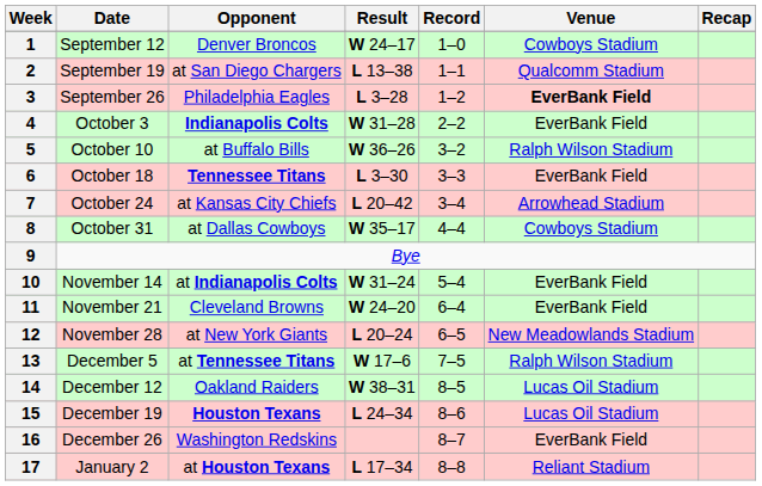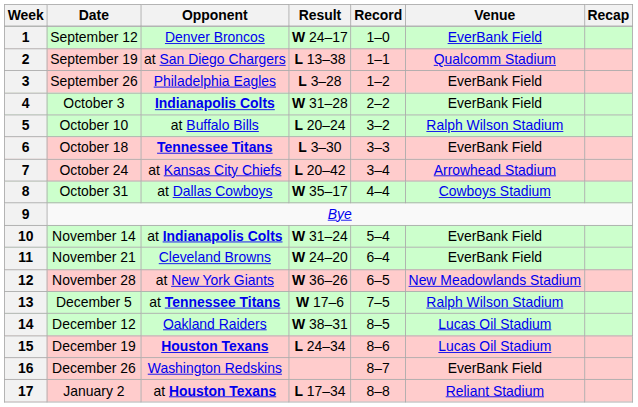1 | Venue: Cowboys Stadium -> EverBank Field
3 | Venue: bold -> normal
5 | Result: W 36–26 -> L 20–24
12 | Result: L 20–24 -> W 36–26
